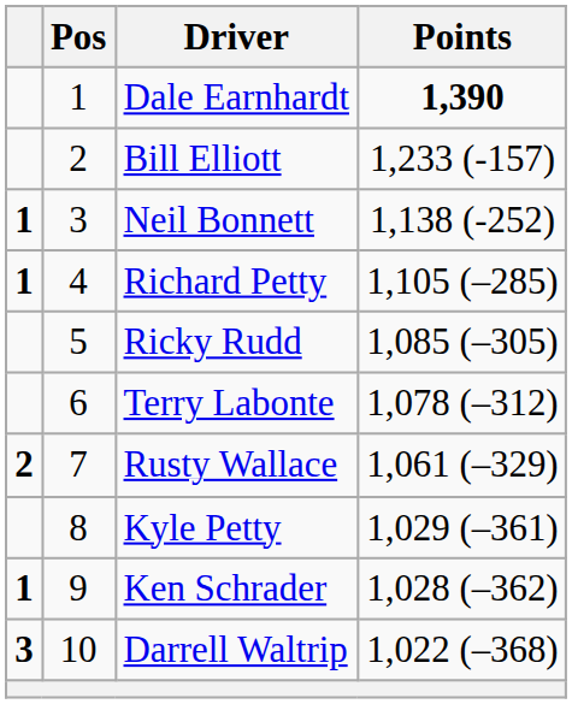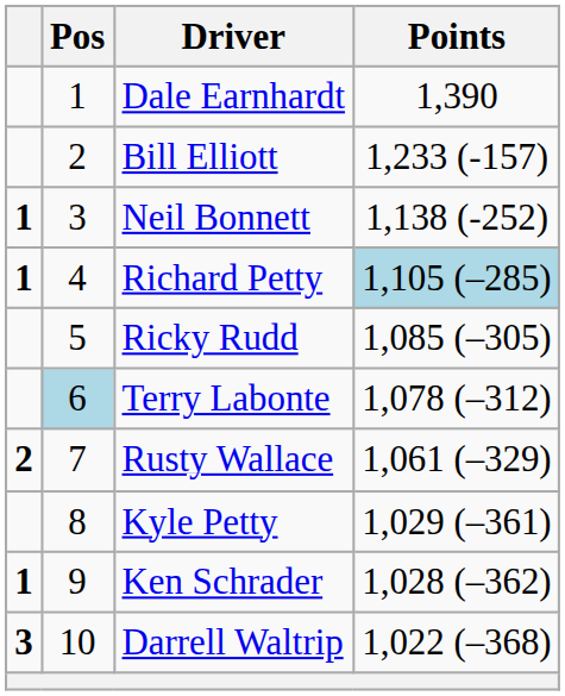Dale Earnhardt | Points: bold -> normal
Richard Petty | Points: no background -> lightblue background
Terry Labonte | Pos: no background -> lightblue background
